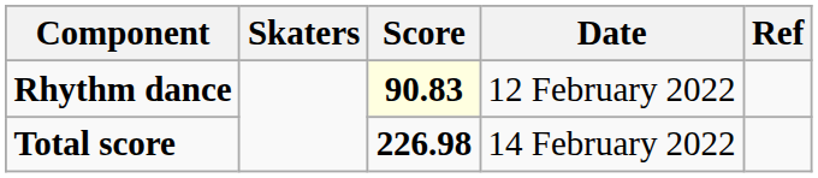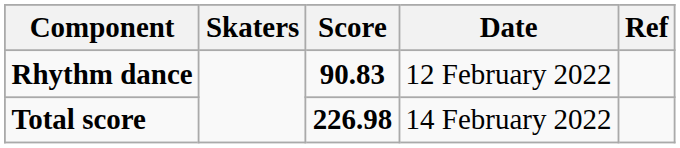Rhythm dance | Score: lightyellow background -> no background
